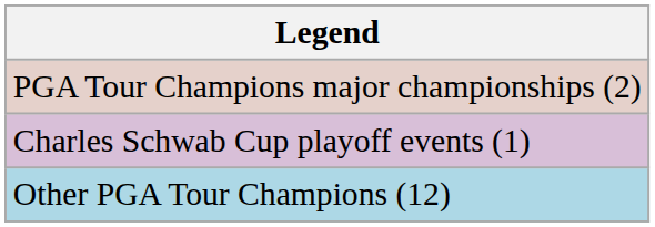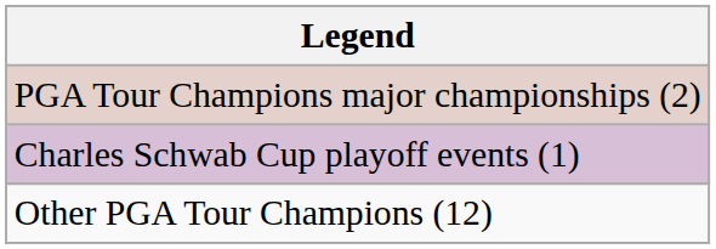row 4 | column 1: lightblue background -> no background
